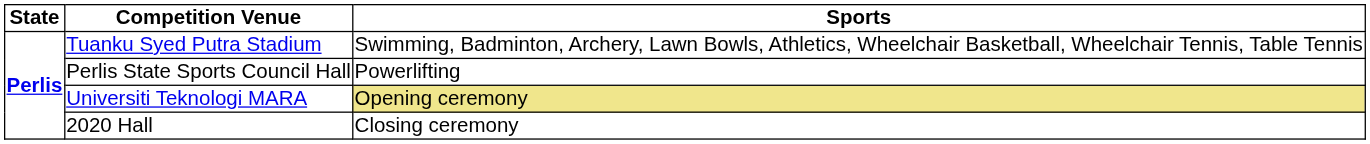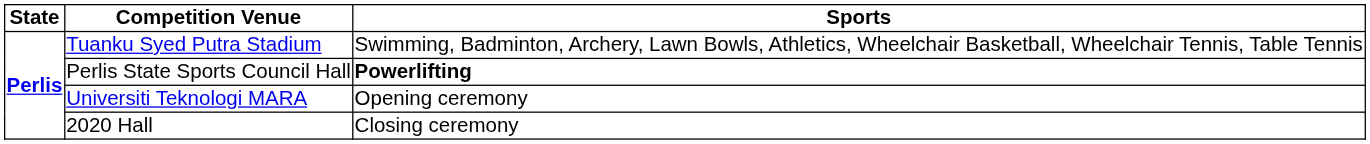Perlis State Sports Council Hall | column 3: normal -> bold
Universiti Teknologi MARA | column 3: khaki background -> no background
